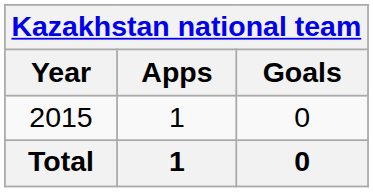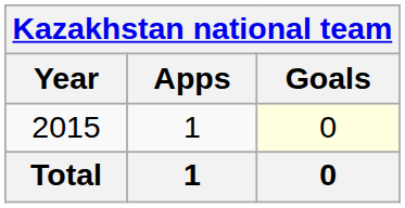2015 | Goals: no background -> lightyellow background
